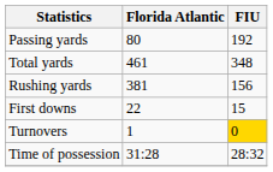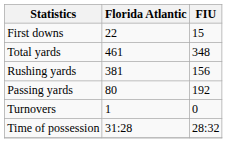rows swapped: First downs <-> Passing yards
Turnovers | FIU: gold background -> no background
